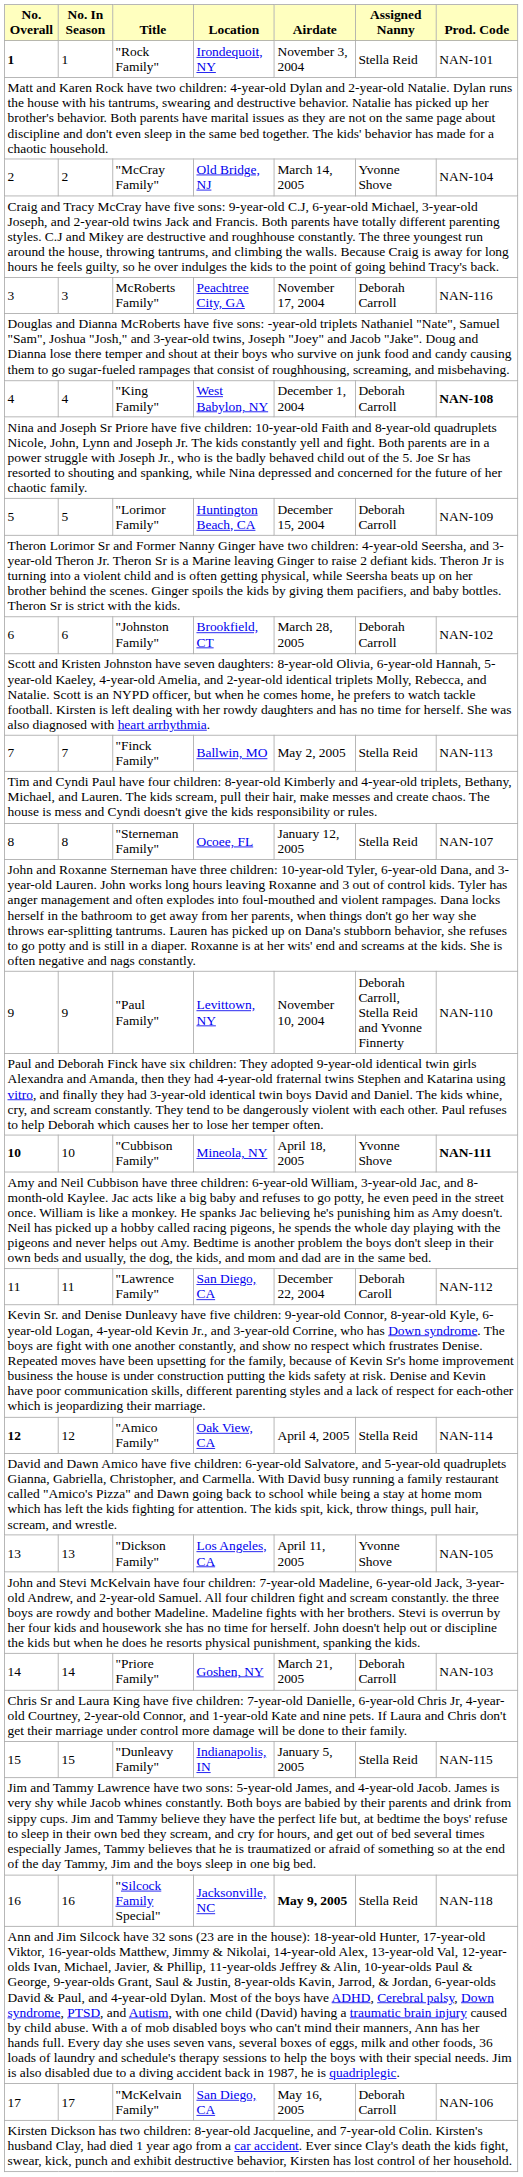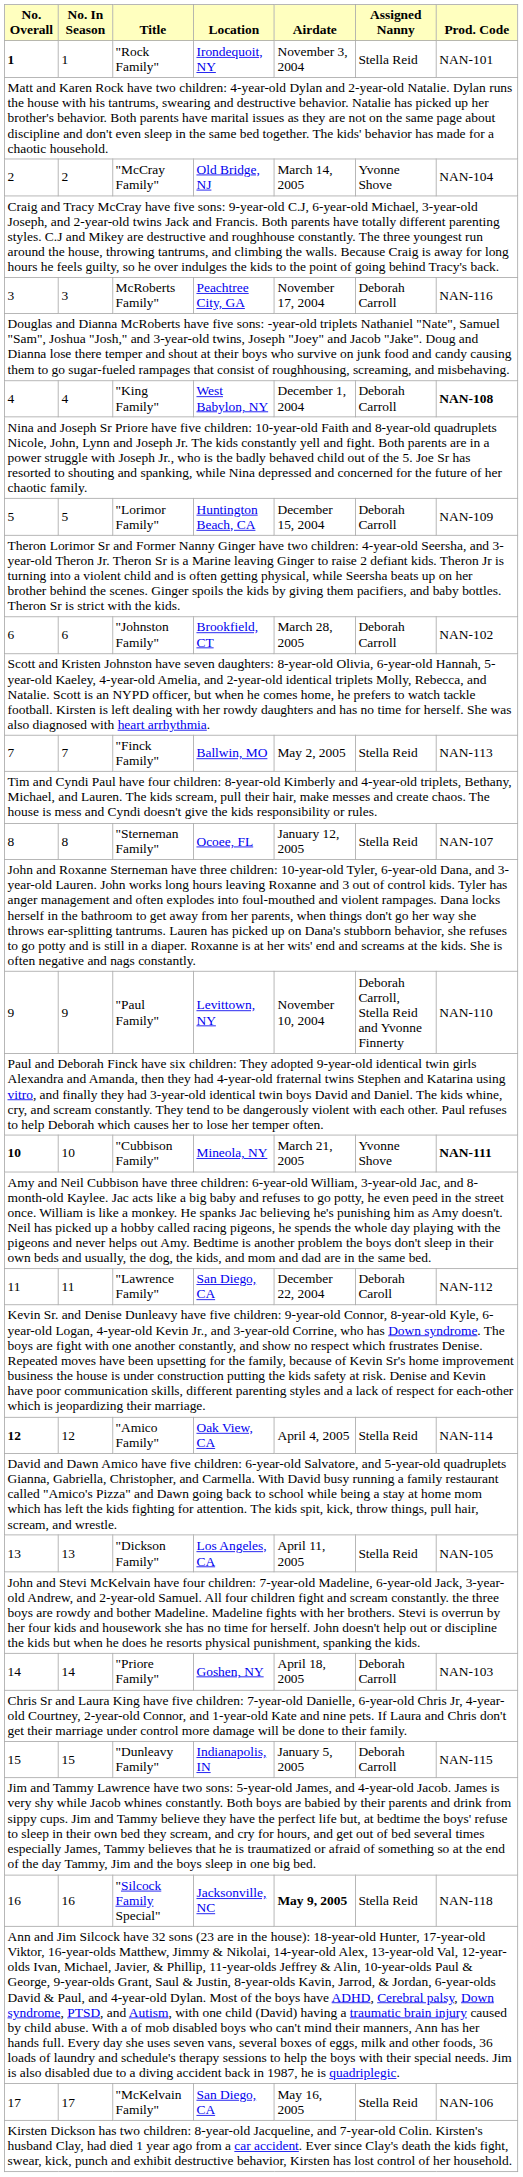row 20 | Airdate: April 18, 2005 -> March 21, 2005
row 26 | Assigned Nanny: Yvonne Shove -> Stella Reid
row 28 | Airdate: March 21, 2005 -> April 18, 2005
row 30 | Assigned Nanny: Stella Reid -> Deborah Carroll
row 34 | Assigned Nanny: Deborah Carroll -> Stella Reid
